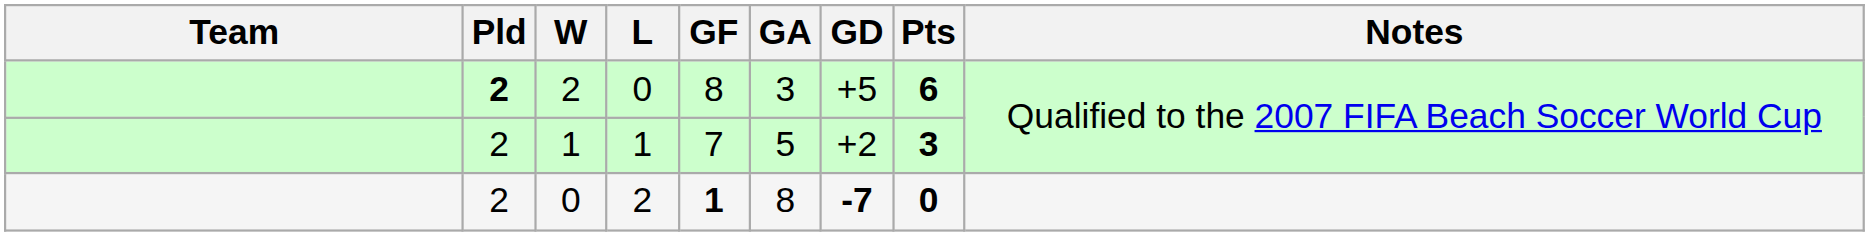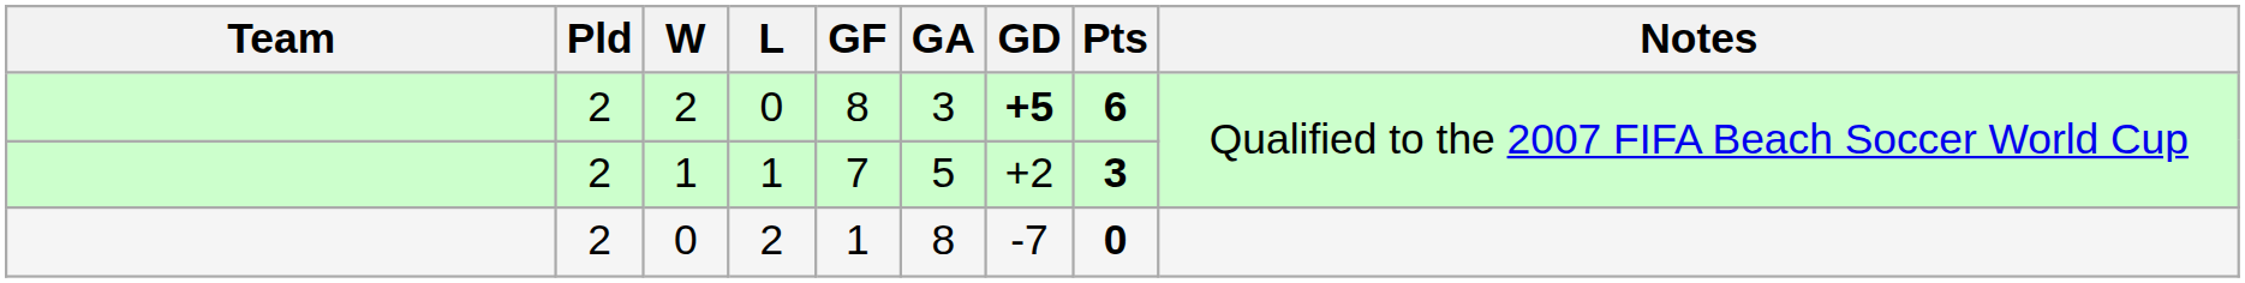row 2 | Pld: bold -> normal
row 2 | GD: normal -> bold
row 4 | GF: bold -> normal
row 4 | GD: bold -> normal
